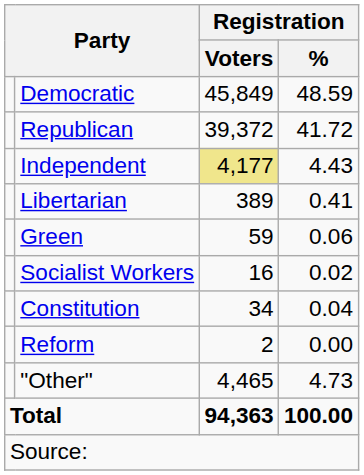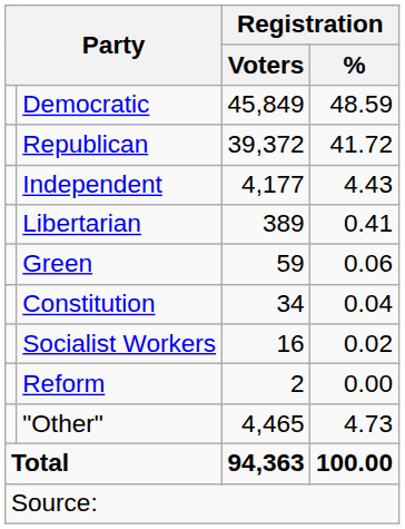Independent | Registration / Voters: khaki background -> no background
rows swapped: Constitution <-> Socialist Workers
